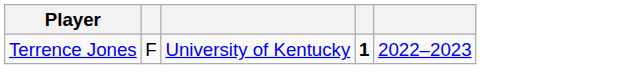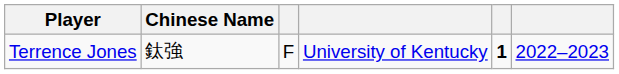+ column: Chinese Name | 鈦強
